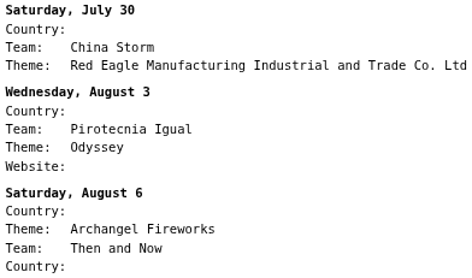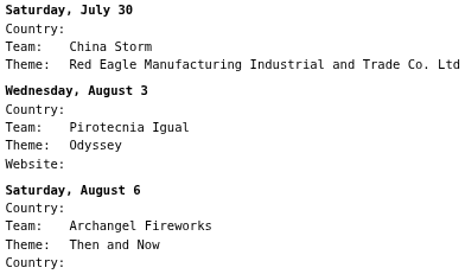row 12 | column 1: Theme: -> Team:
row 13 | column 1: Team: -> Theme:
